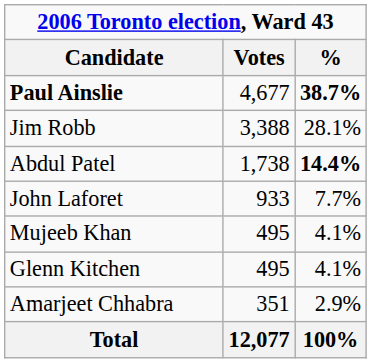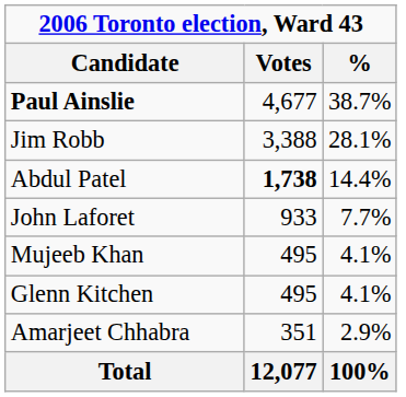Paul Ainslie | %: bold -> normal
Abdul Patel | Votes: normal -> bold
Abdul Patel | %: bold -> normal
